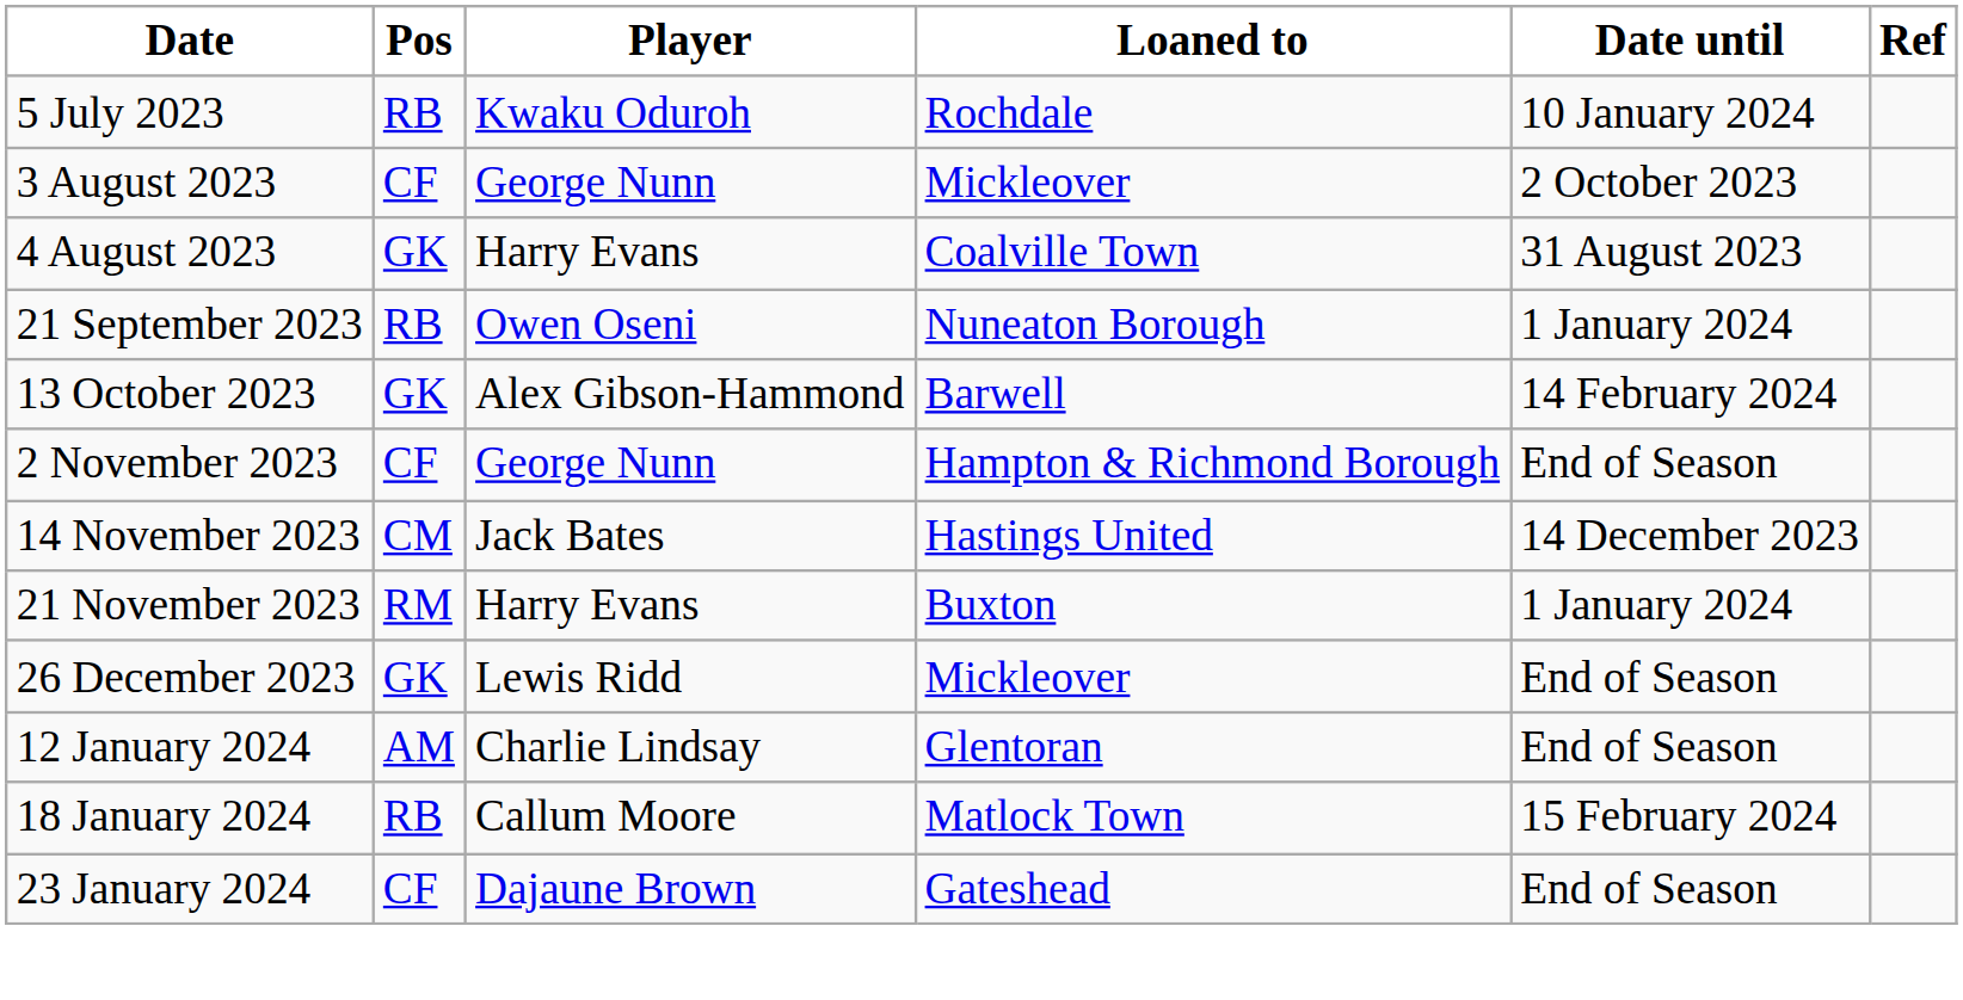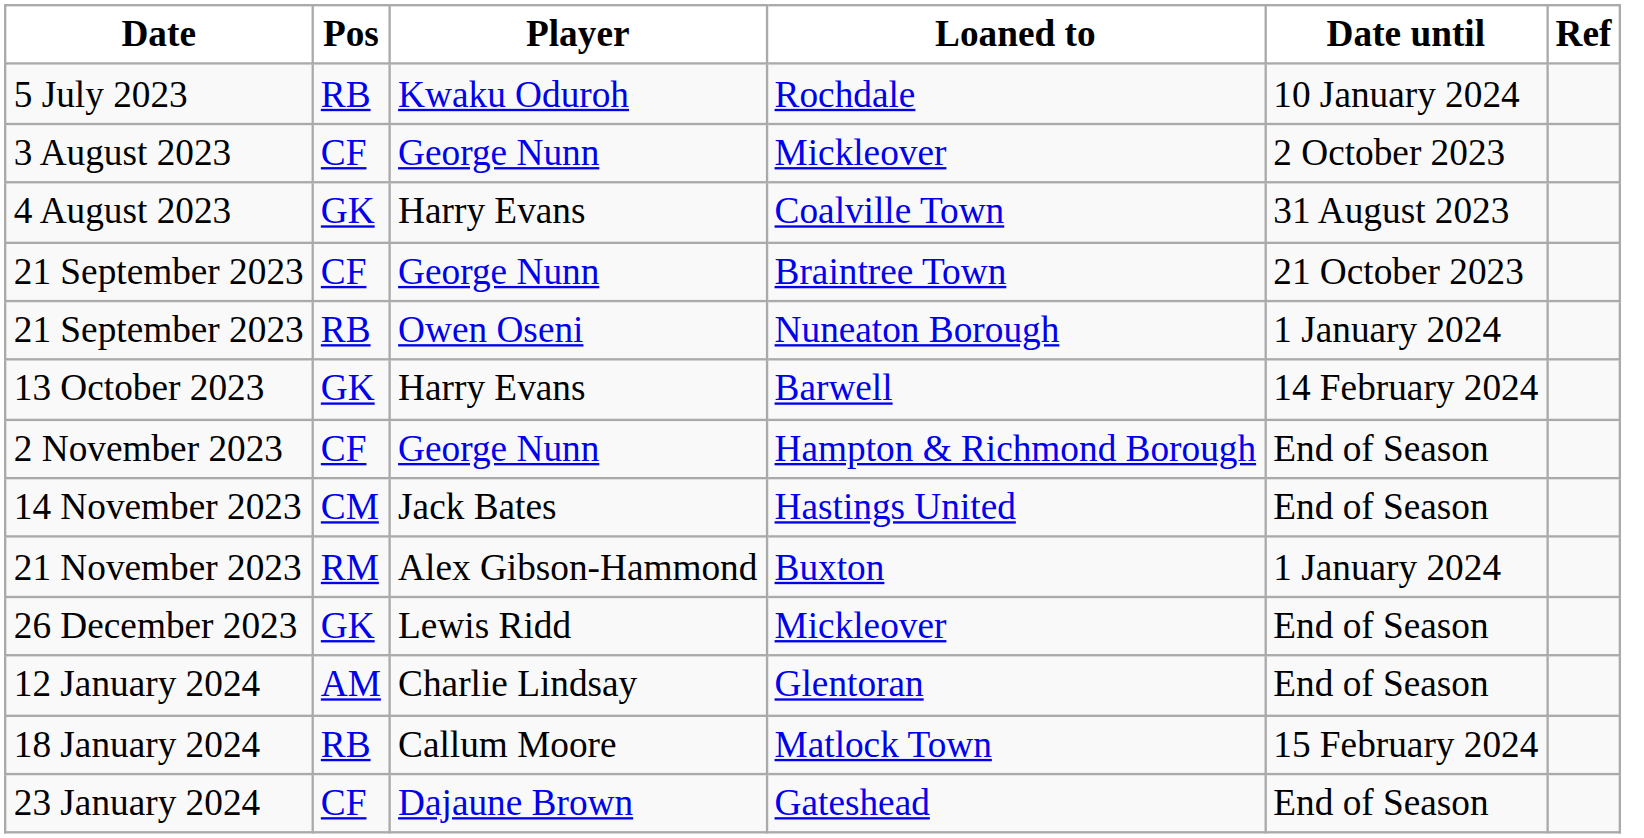+ row: 21 September 2023 | CF | George Nunn | Braintree Town | 21 October 2023
13 October 2023 | Player: Alex Gibson-Hammond -> Harry Evans
14 November 2023 | Date until: 14 December 2023 -> End of Season
21 November 2023 | Player: Harry Evans -> Alex Gibson-Hammond
